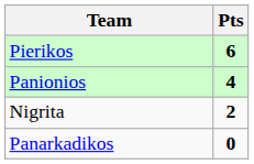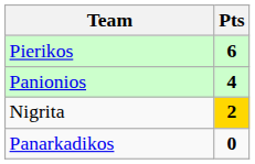Nigrita | Pts: no background -> gold background
